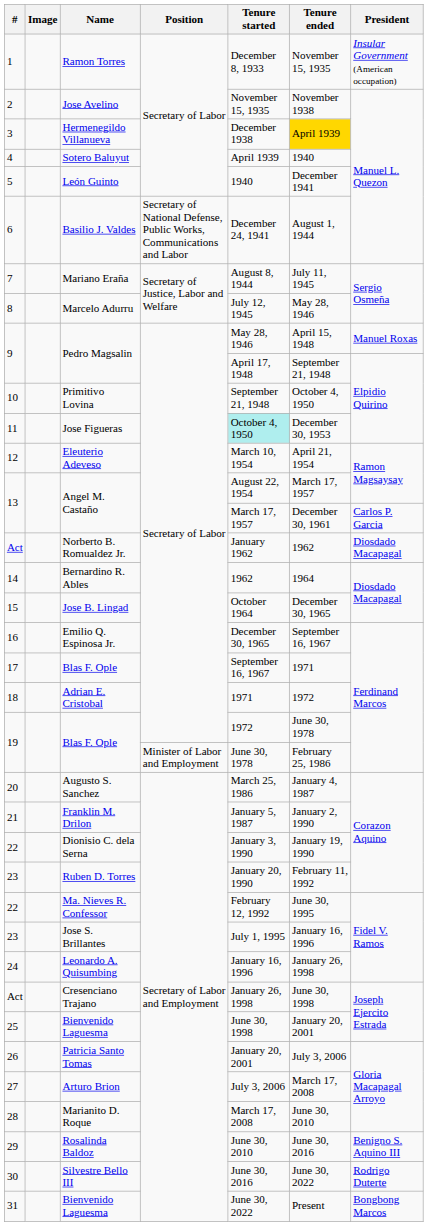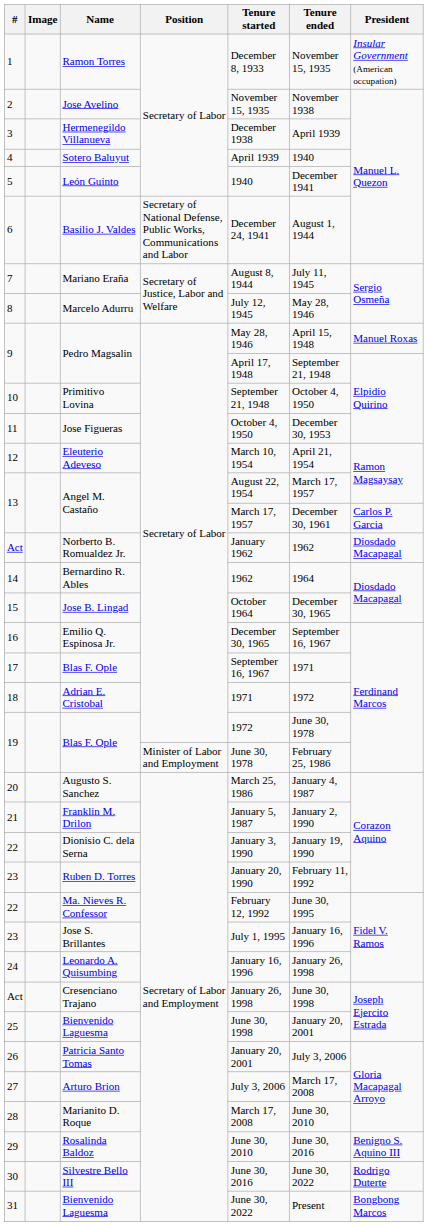Hermenegildo Villanueva | Tenure ended: gold background -> no background
Jose Figueras | Tenure started: paleturquoise background -> no background
